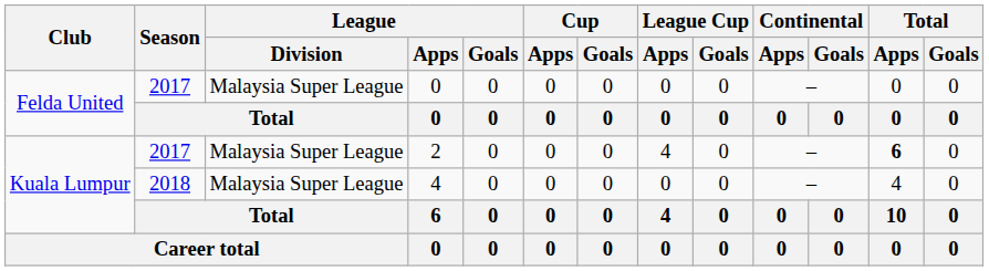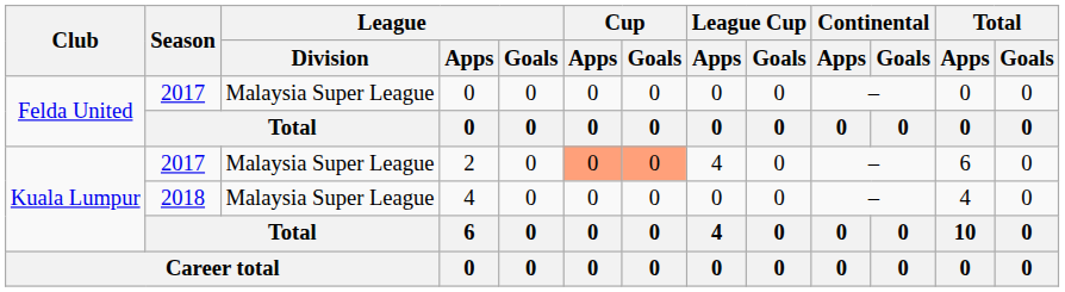2 | Cup / Apps: no background -> lightsalmon background
2 | Cup / Goals: no background -> lightsalmon background
2 | Total / Apps: bold -> normal
